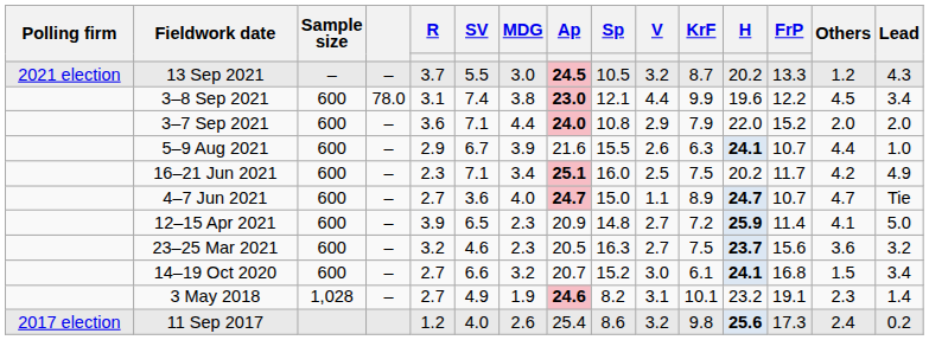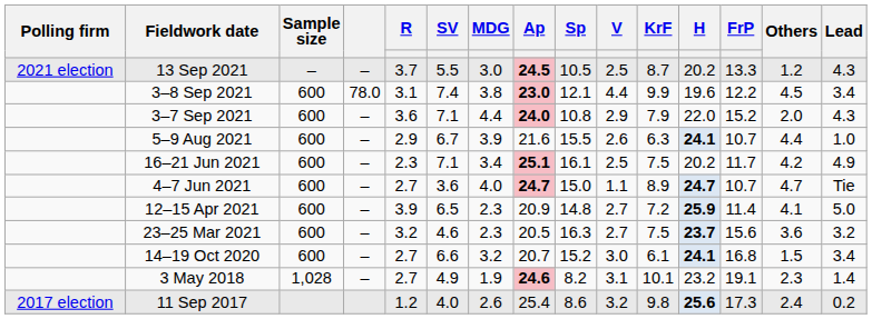13 Sep 2021 | V: 3.2 -> 2.5
3–7 Sep 2021 | Lead: 2.0 -> 4.3
16–21 Jun 2021 | Sp: 16.0 -> 16.1
